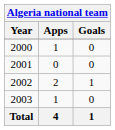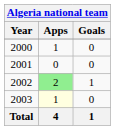2002 | Apps: no background -> lightgreen background
2003 | Apps: no background -> lightyellow background
